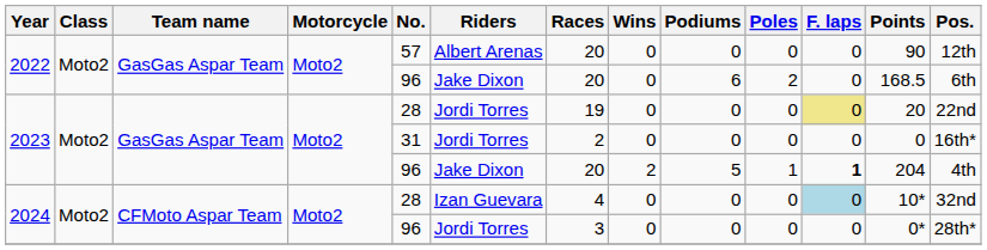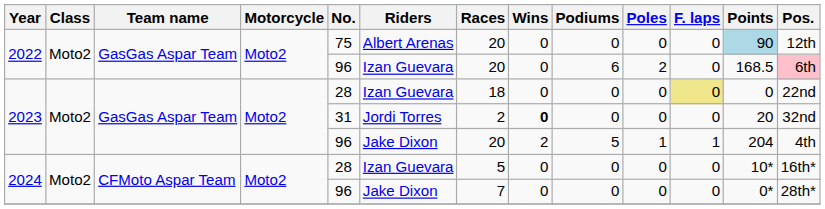row 2 | No.: 57 -> 75
row 2 | Points: no background -> lightblue background
row 3 | Riders: Jake Dixon -> Izan Guevara
row 3 | Pos.: no background -> pink background
row 4 | Riders: Jordi Torres -> Izan Guevara
row 4 | Races: 19 -> 18
row 4 | Points: 20 -> 0
row 5 | Wins: normal -> bold
row 5 | Points: 0 -> 20
row 5 | Pos.: 16th* -> 32nd
row 6 | F. laps: bold -> normal
row 7 | Races: 4 -> 5
row 7 | F. laps: lightblue background -> no background
row 7 | Pos.: 32nd -> 16th*
row 8 | Riders: Jordi Torres -> Jake Dixon
row 8 | Races: 3 -> 7
